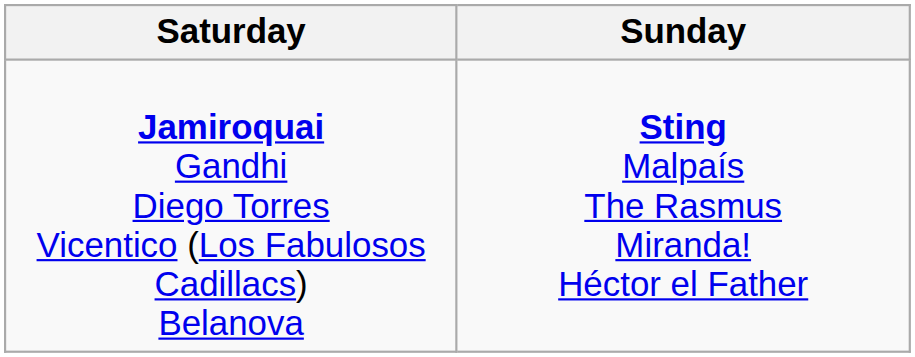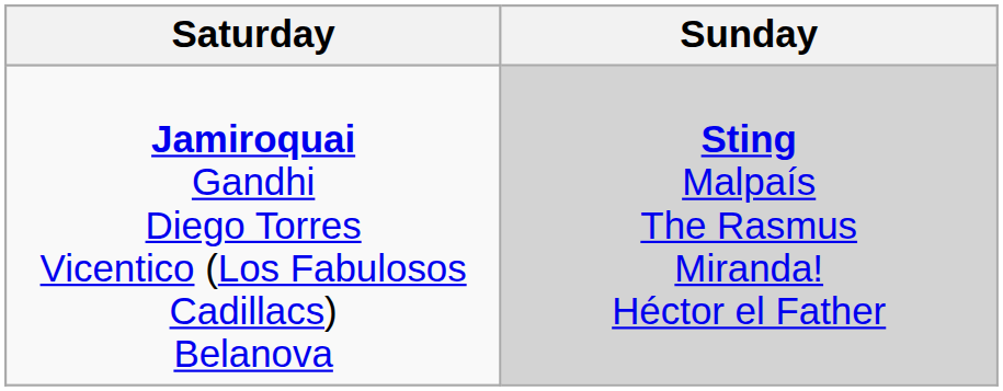row 2 | Sunday: no background -> lightgrey background
